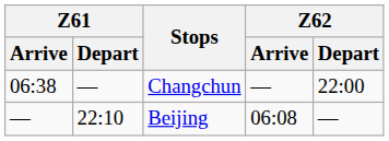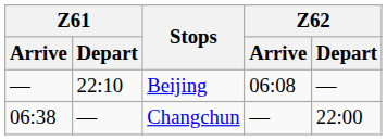rows swapped: Beijing <-> Changchun
